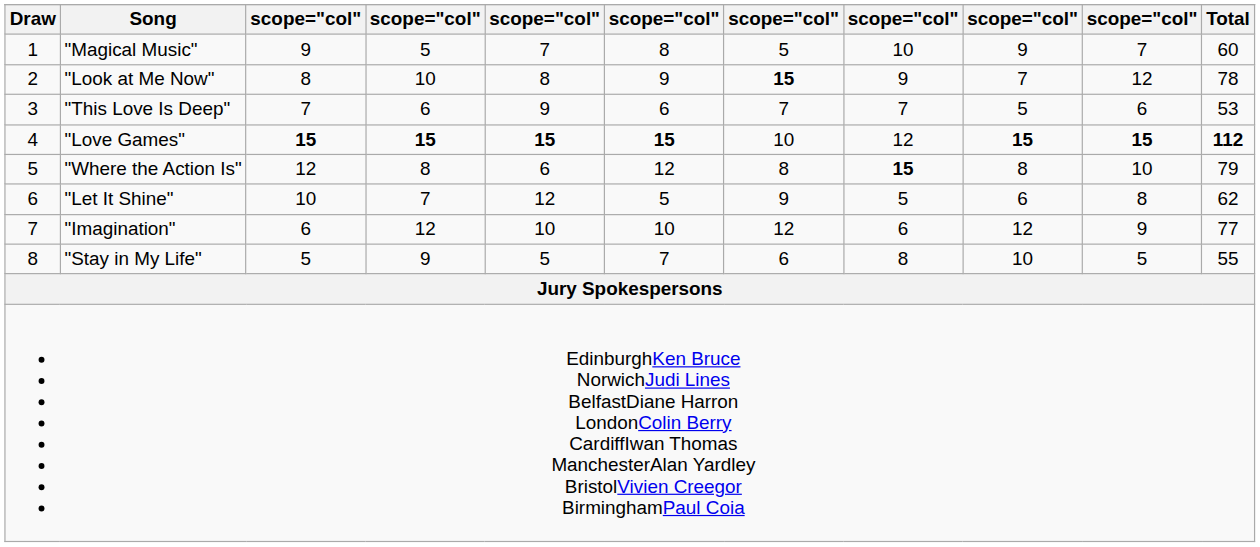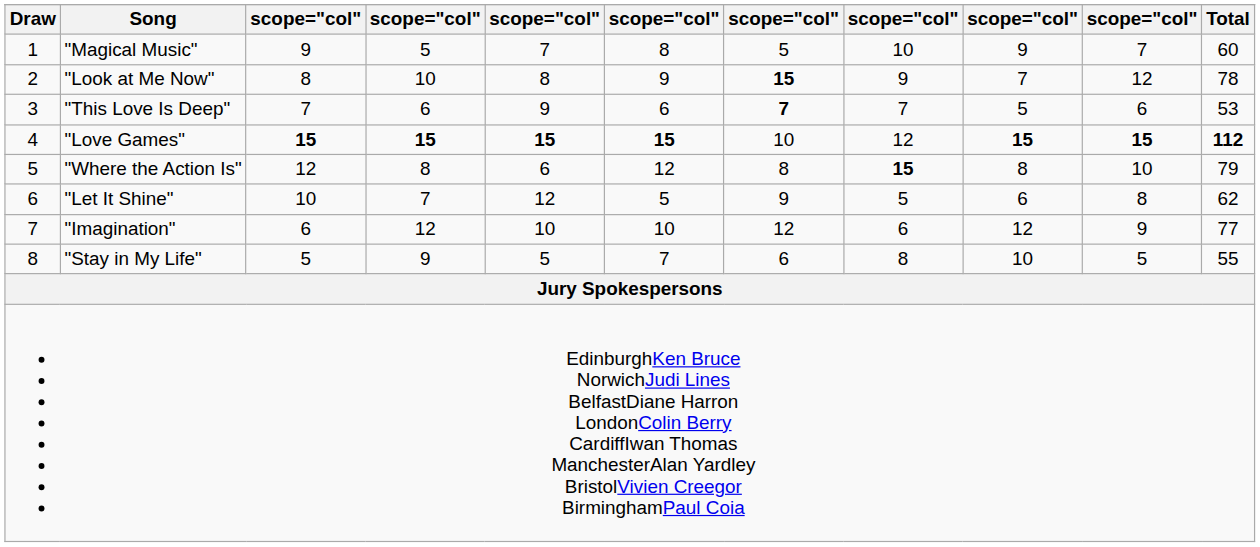"This Love Is Deep" | column 7: normal -> bold
